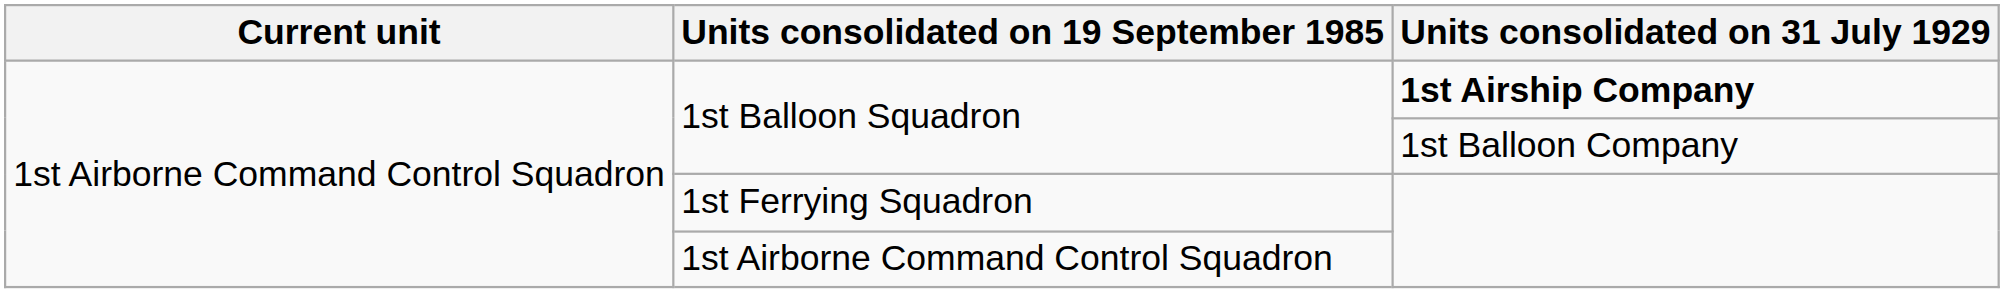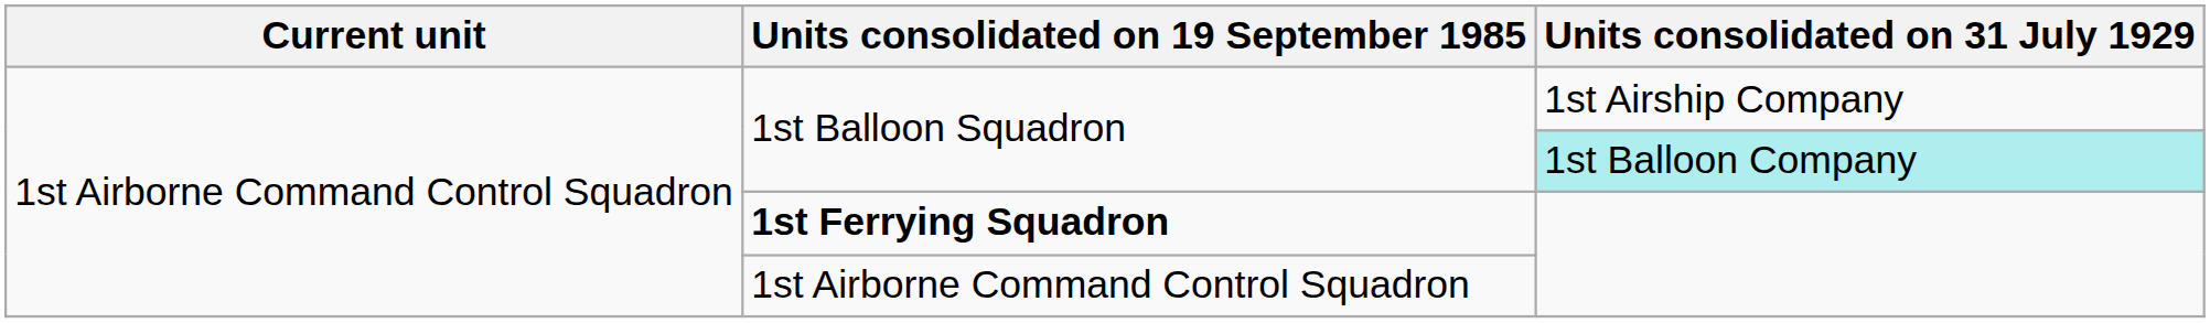1st Balloon Squadron / 1st Airship Company | Units consolidated on 31 July 1929: bold -> normal
1st Balloon Squadron / 1st Balloon Company | Units consolidated on 31 July 1929: no background -> paleturquoise background
1st Ferrying Squadron | Units consolidated on 19 September 1985: normal -> bold
